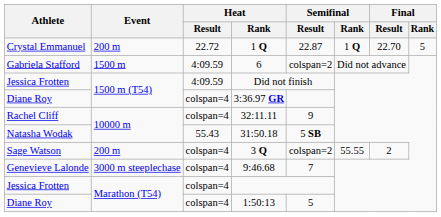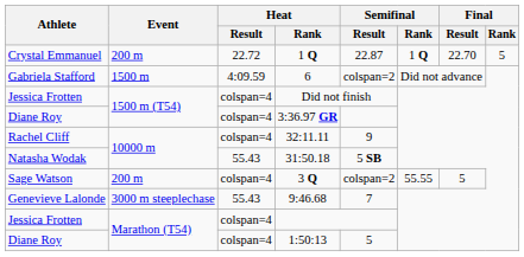Did not finish | Heat / Result: 4:09.59 -> colspan=4
3 Q | Final / Result: 2 -> 5
9:46.68 | Heat / Result: colspan=4 -> 55.43
